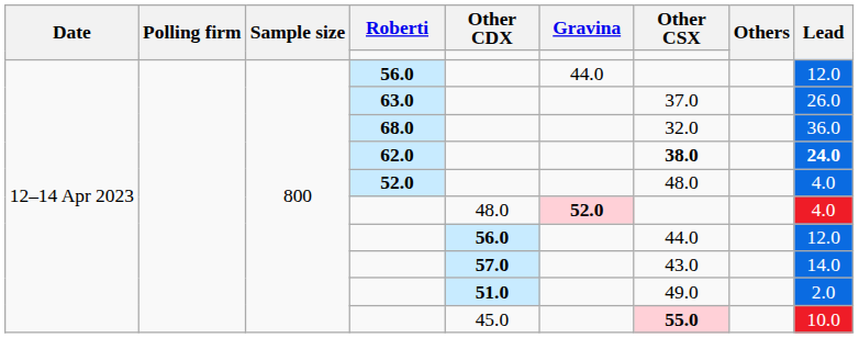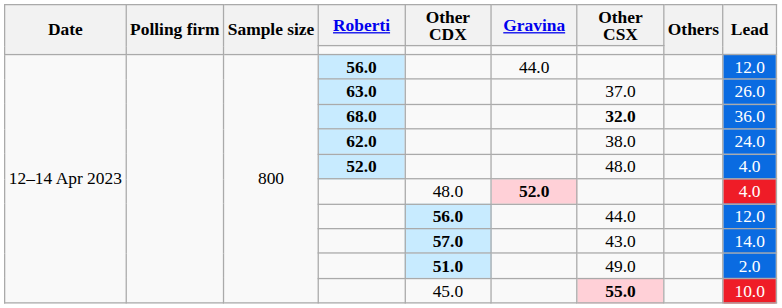68.0 | Other CSX: normal -> bold
62.0 | Other CSX: bold -> normal
62.0 | Lead: bold -> normal
